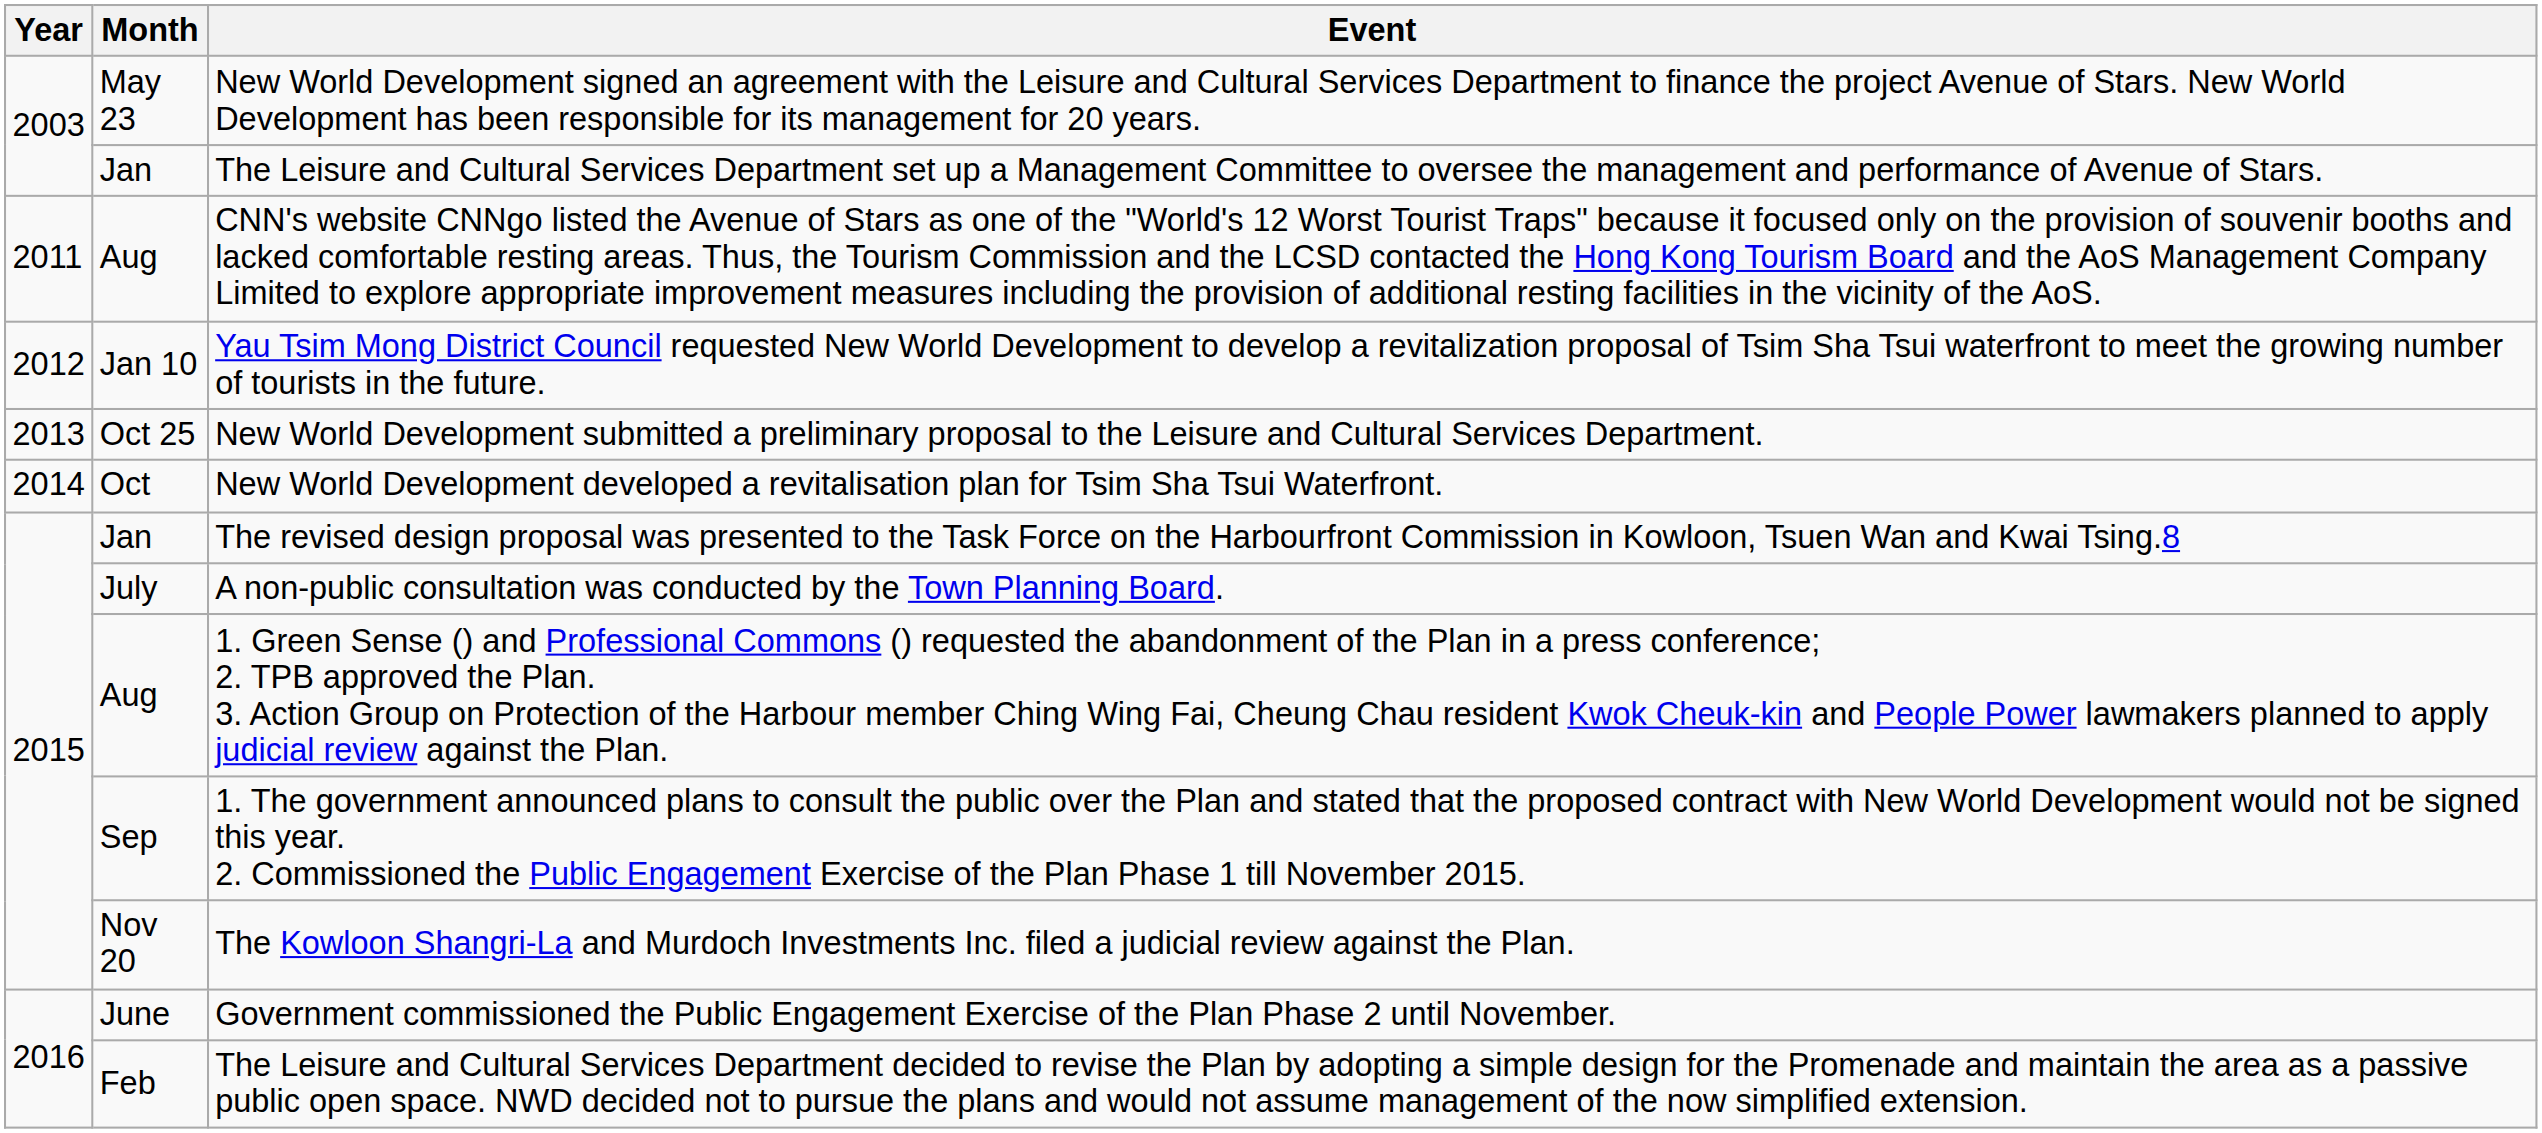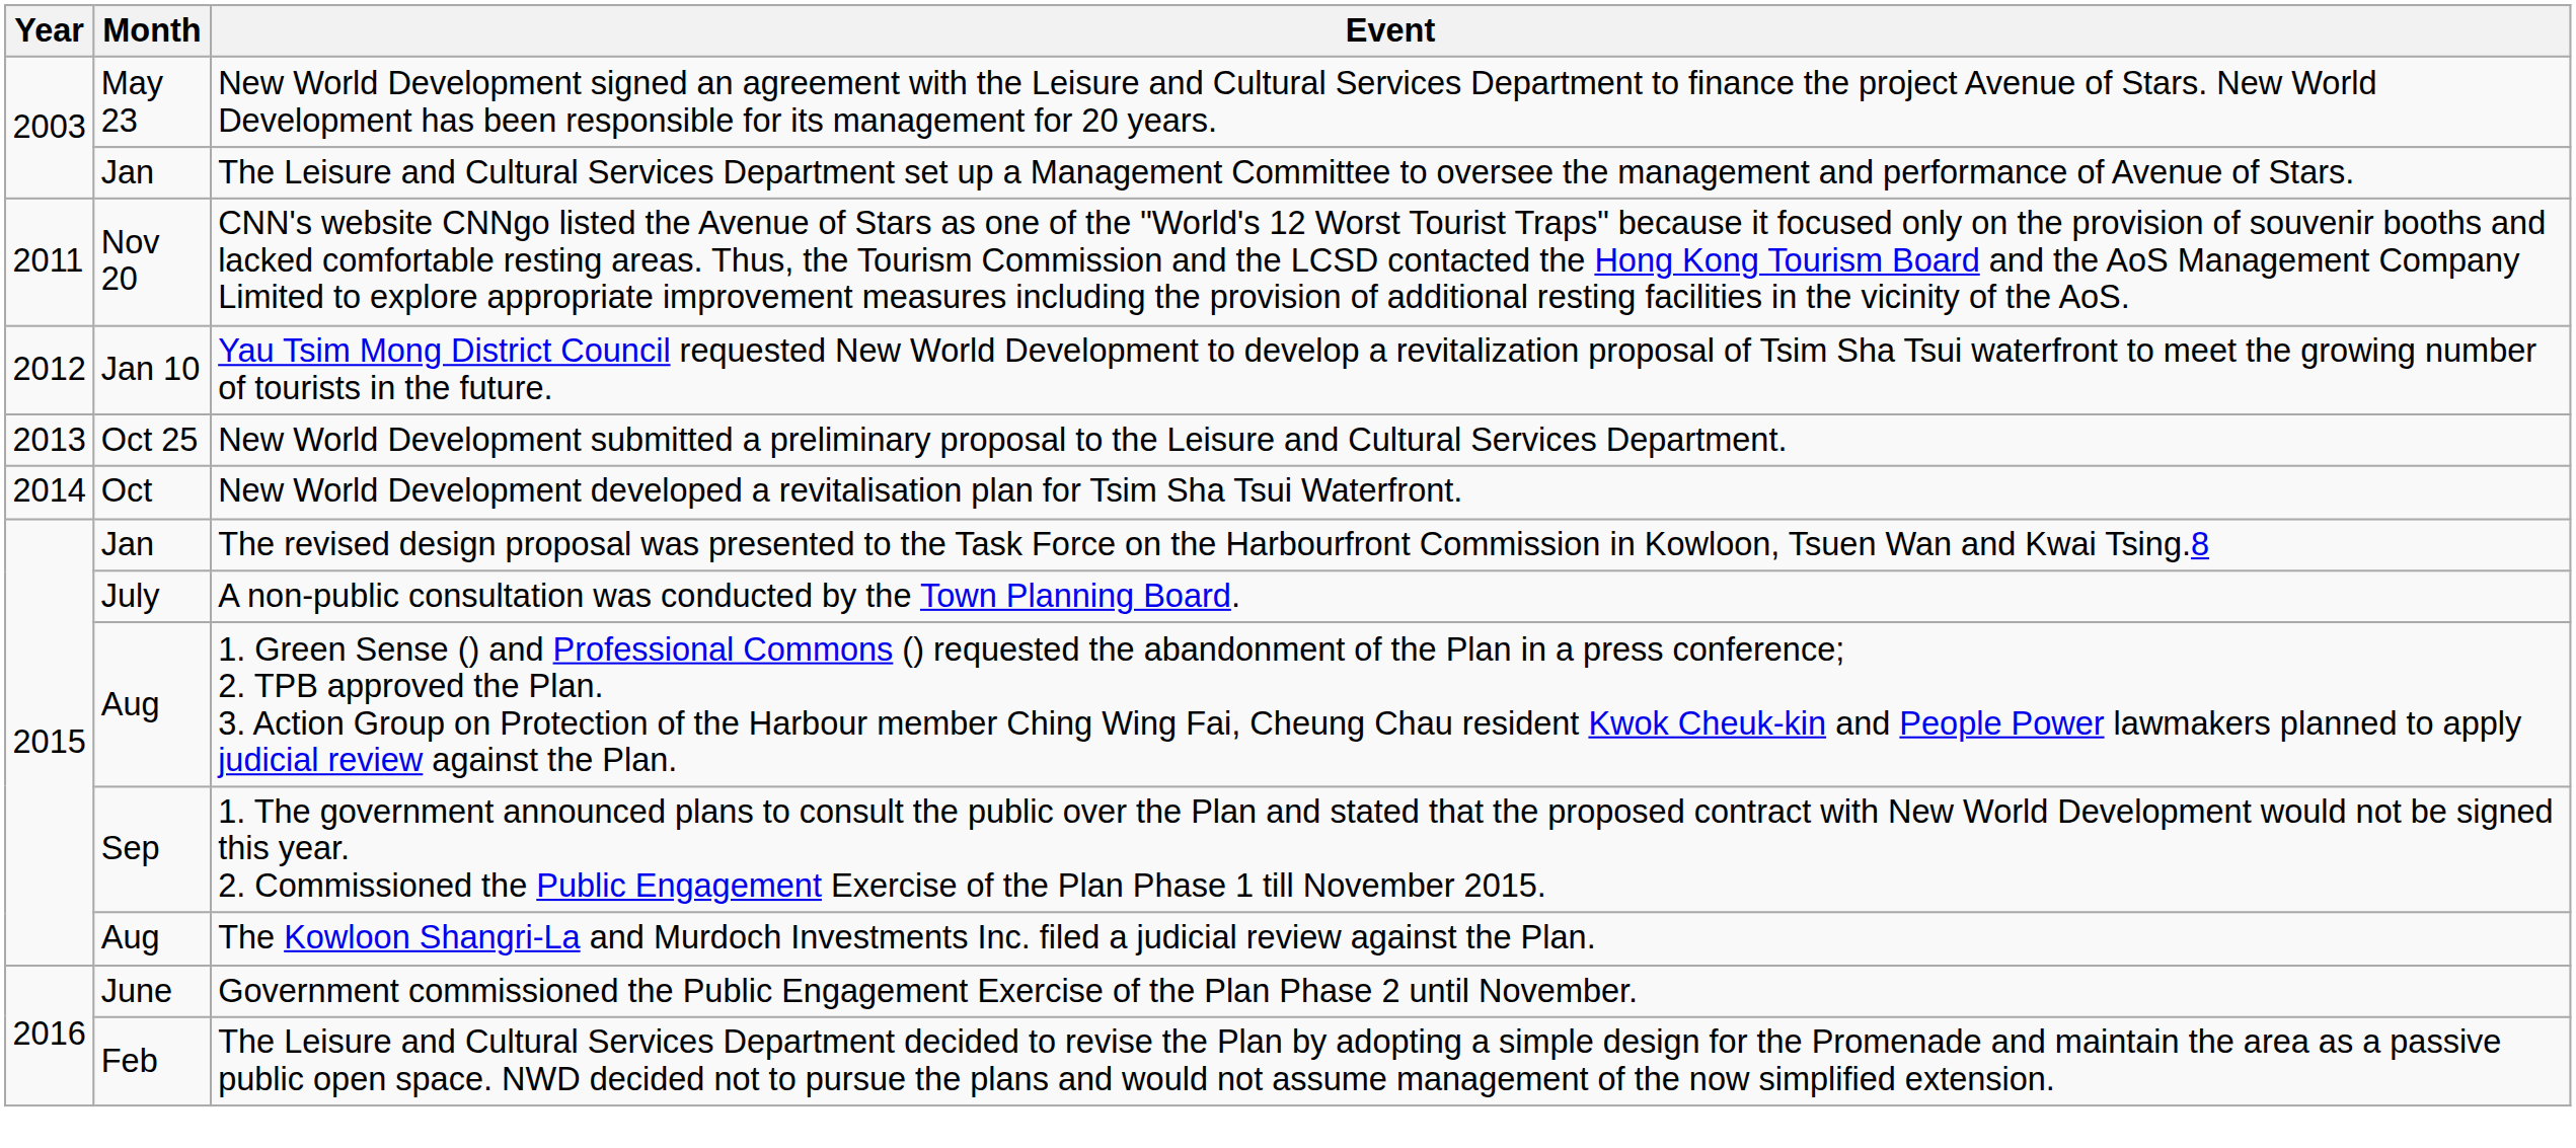row 4 | Month: Aug -> Nov 20
row 12 | Month: Nov 20 -> Aug
